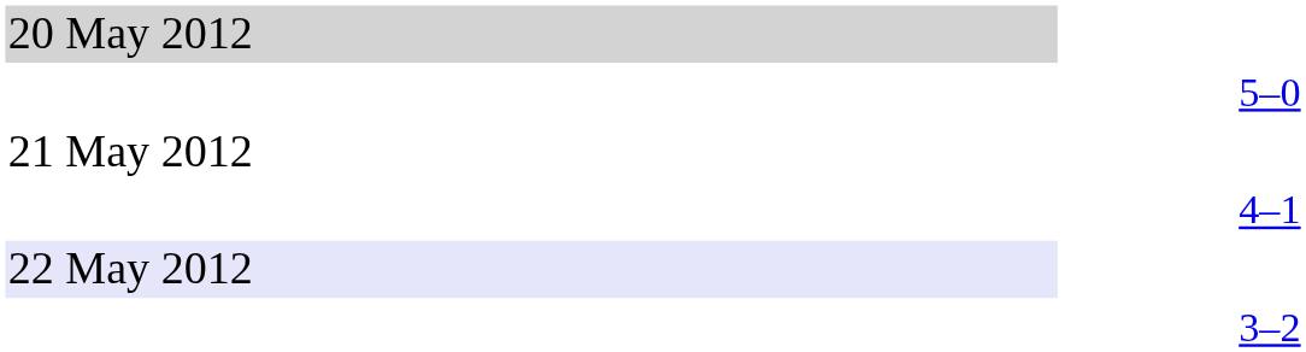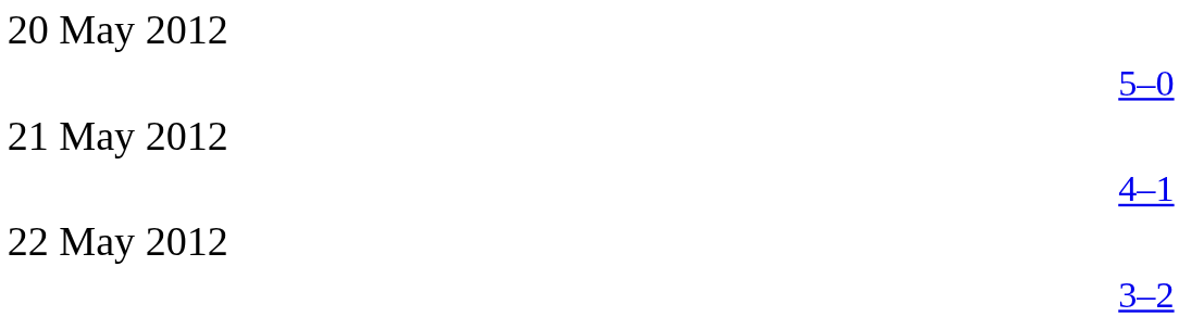20 May 2012 | column 1: lightgrey background -> no background
22 May 2012 | column 1: lavender background -> no background
